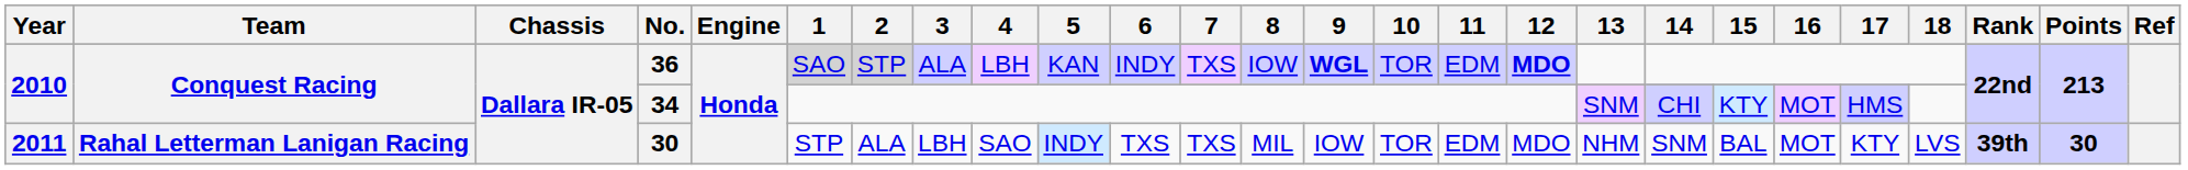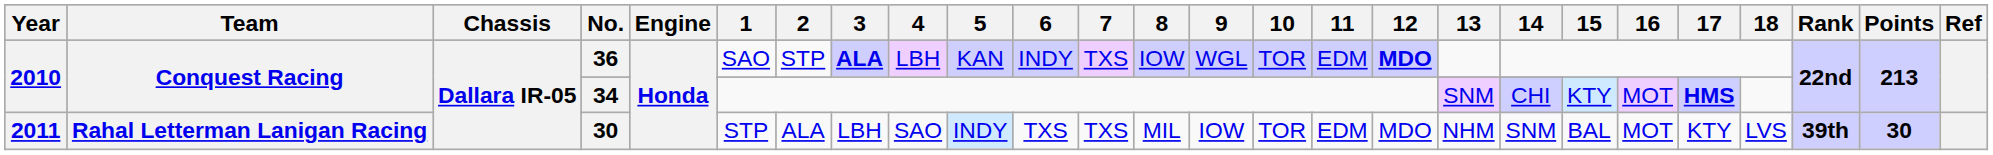36 | 1: lightgrey background -> no background
36 | 2: lightgrey background -> no background
36 | 3: normal -> bold
36 | 9: bold -> normal
34 | 17: normal -> bold
